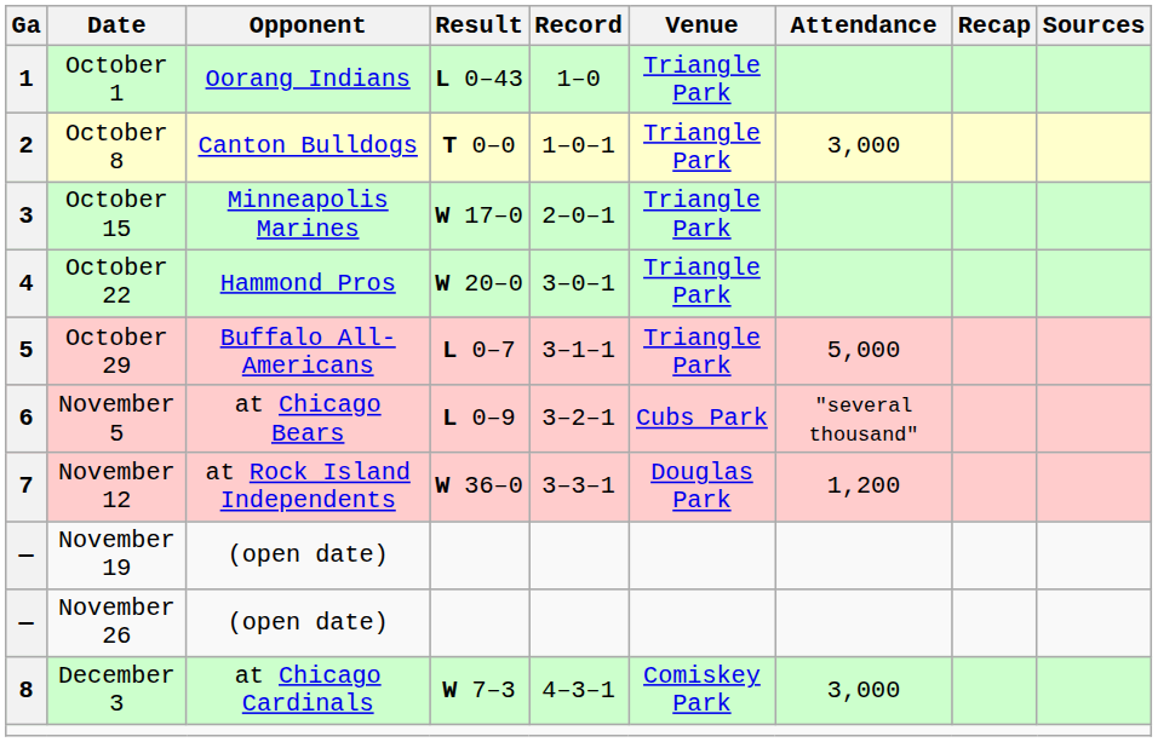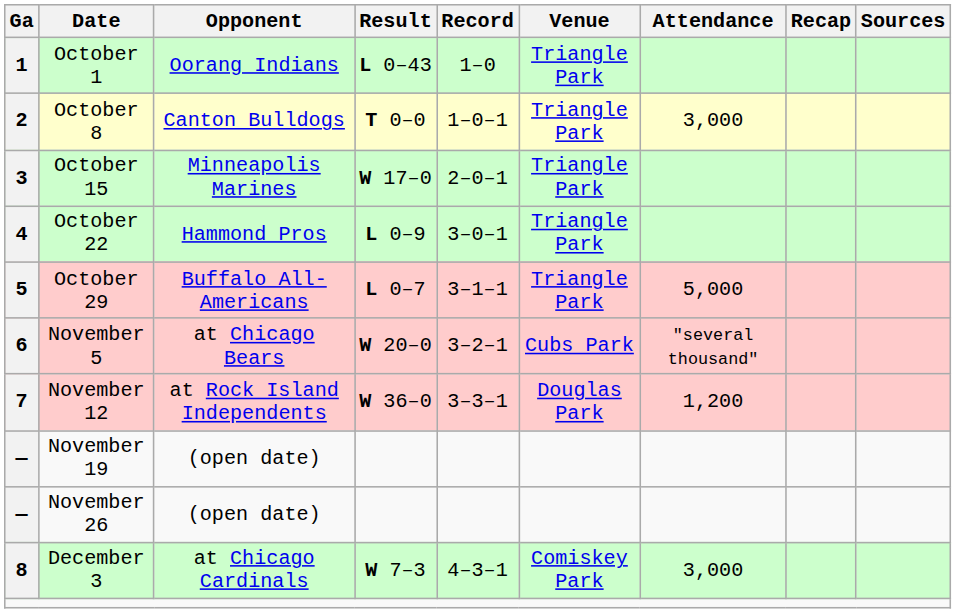4 | Result: W 20–0 -> L 0–9
6 | Result: L 0–9 -> W 20–0
